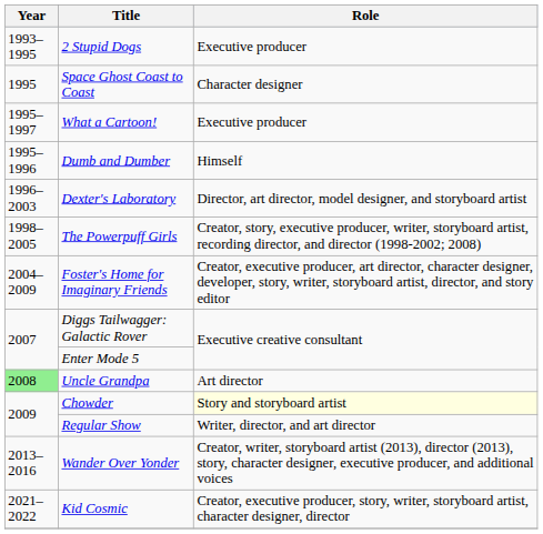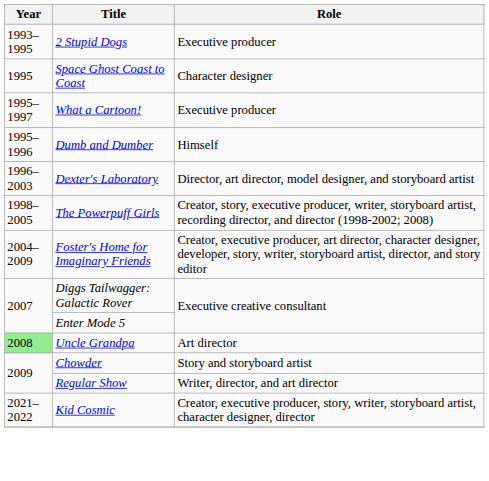Chowder | Role: lightyellow background -> no background
- row: 2013–2016 | Wander Over Yonder | Creator, writer, storyboard artist (2013), director (2013), story, character designer, executive producer, and additional voices
